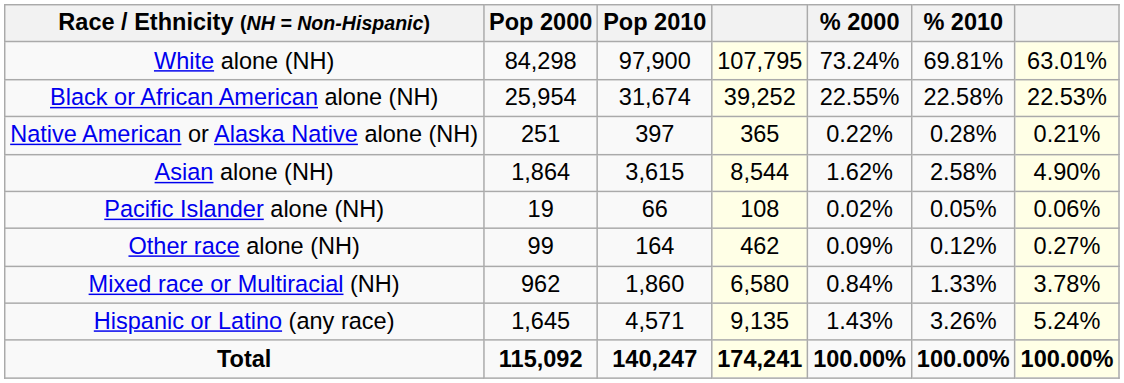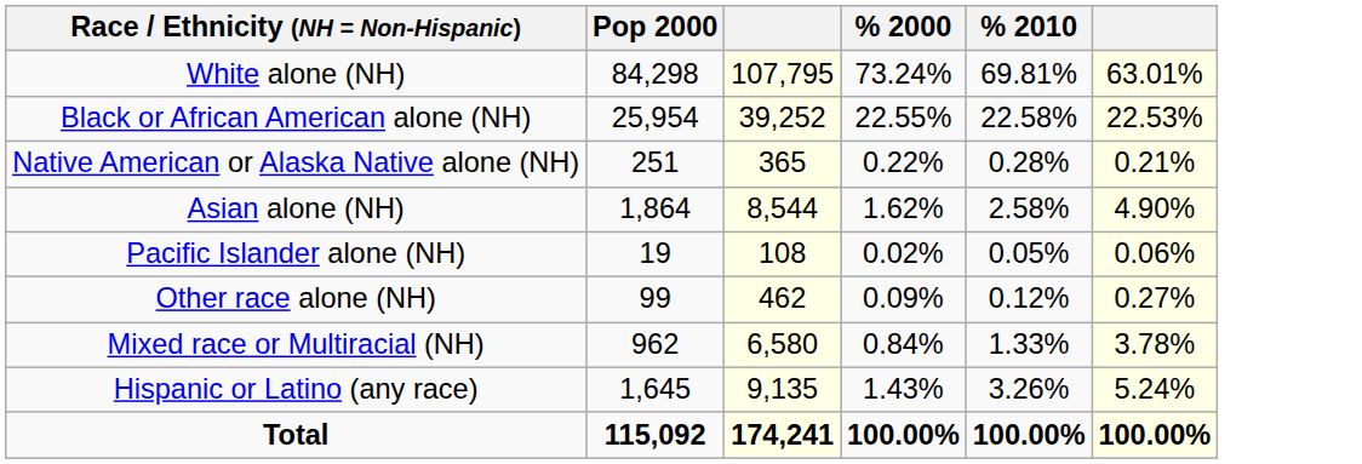- column: Pop 2010 | 97,900 | 31,674 | 397 | 3,615 | 66 | 164 | 1,860 | 4,571 | 140,247
